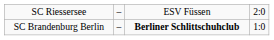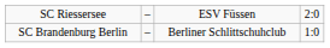SC Brandenburg Berlin | column 3: bold -> normal
